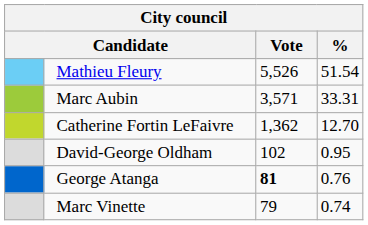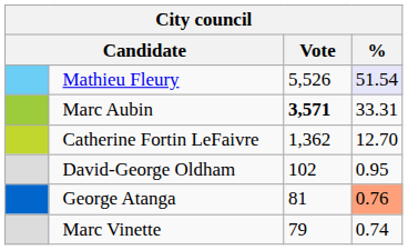Mathieu Fleury | %: no background -> lavender background
Marc Aubin | Vote: normal -> bold
George Atanga | Vote: bold -> normal
George Atanga | %: no background -> lightsalmon background
